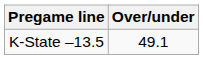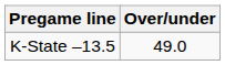K-State –13.5 | Over/under: 49.1 -> 49.0
